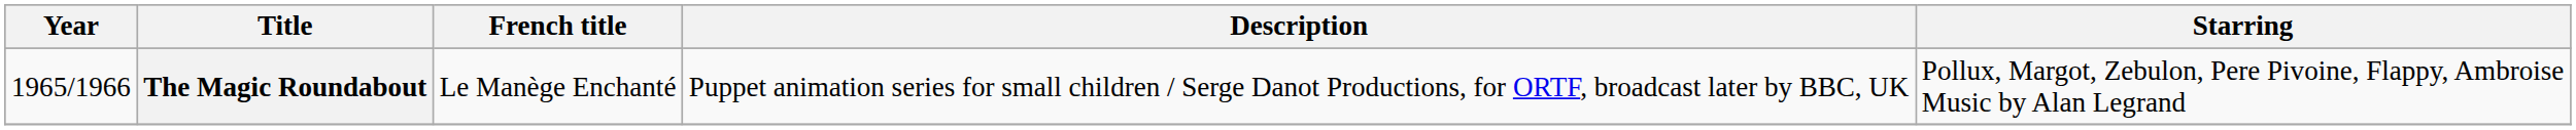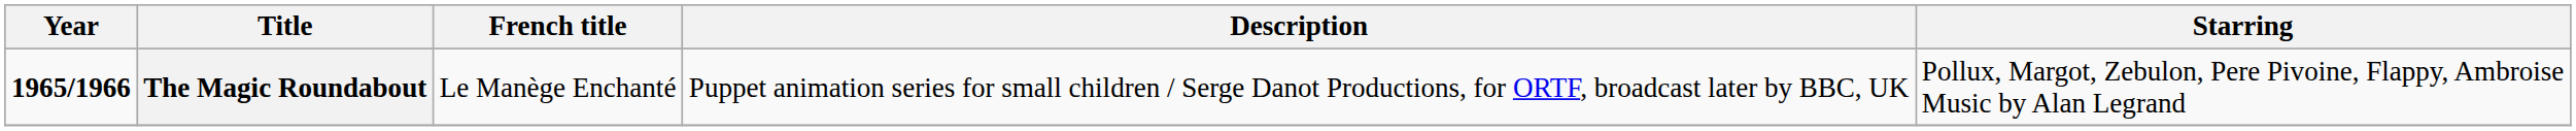The Magic Roundabout | Year: normal -> bold
